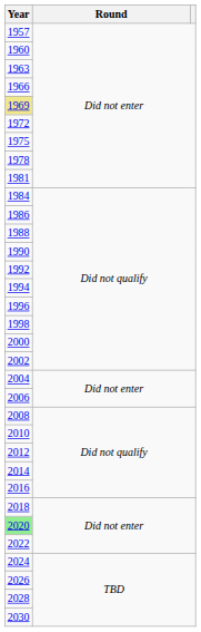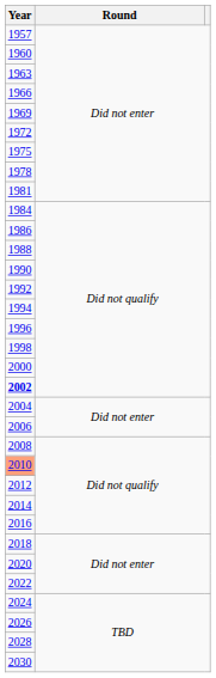1969 | Year: khaki background -> no background
2002 | Year: normal -> bold
2010 | Year: no background -> lightsalmon background
2020 | Year: lightgreen background -> no background
